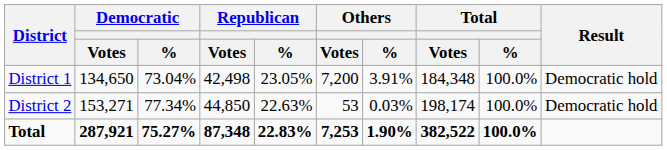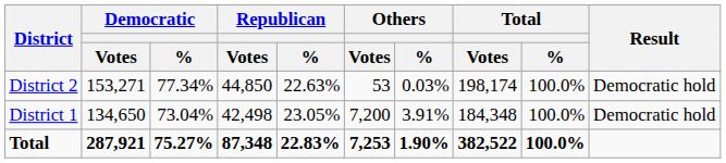rows swapped: District 1 <-> District 2
